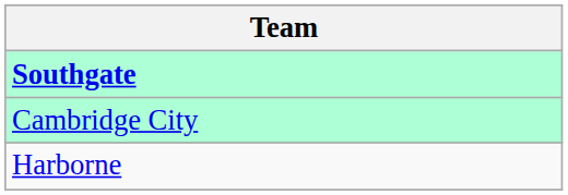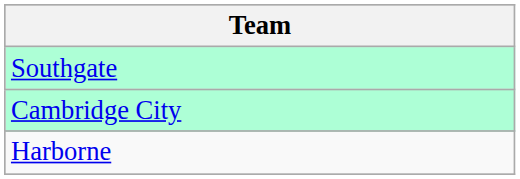row 2 | column 1: bold -> normal
